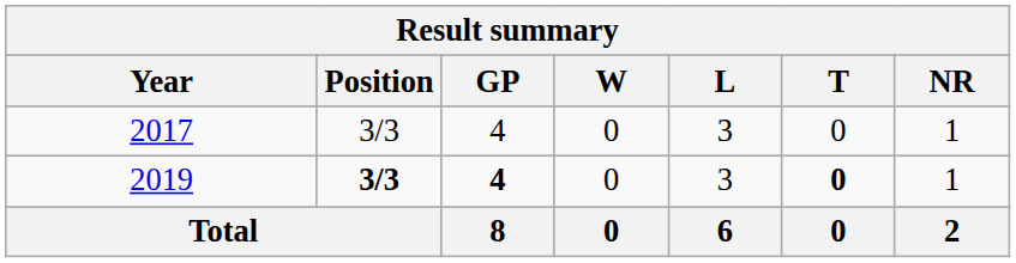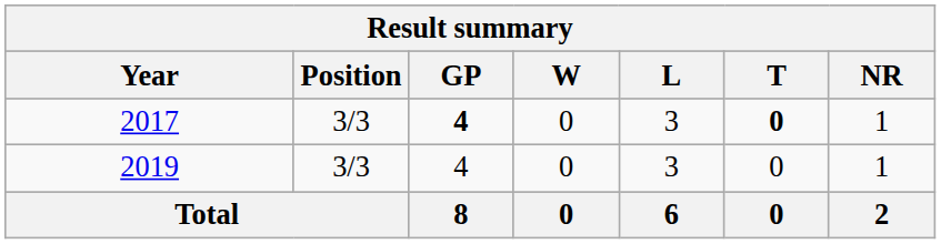2017 | GP: normal -> bold
2017 | T: normal -> bold
2019 | Position: bold -> normal
2019 | GP: bold -> normal
2019 | T: bold -> normal
